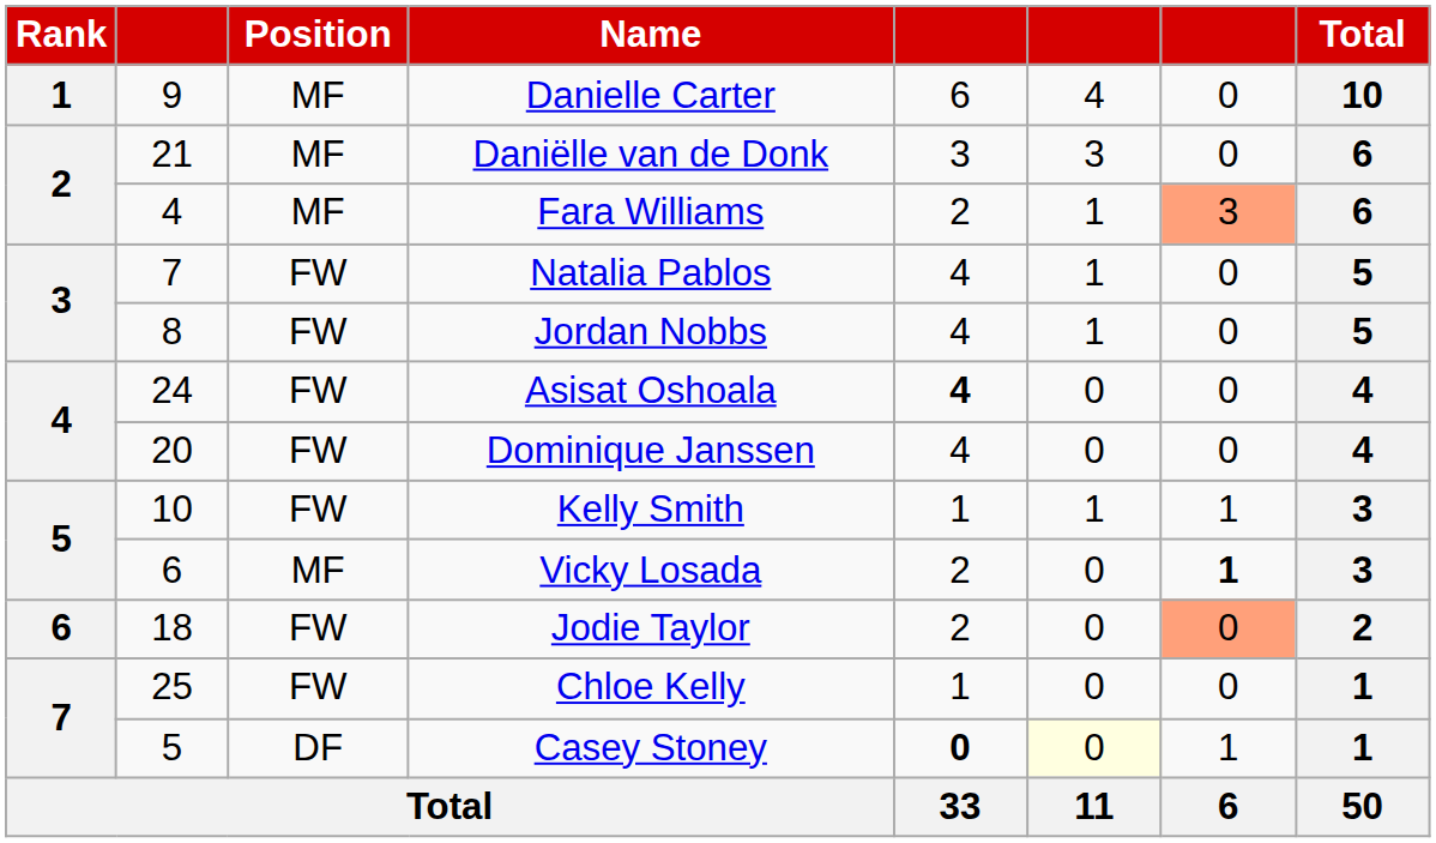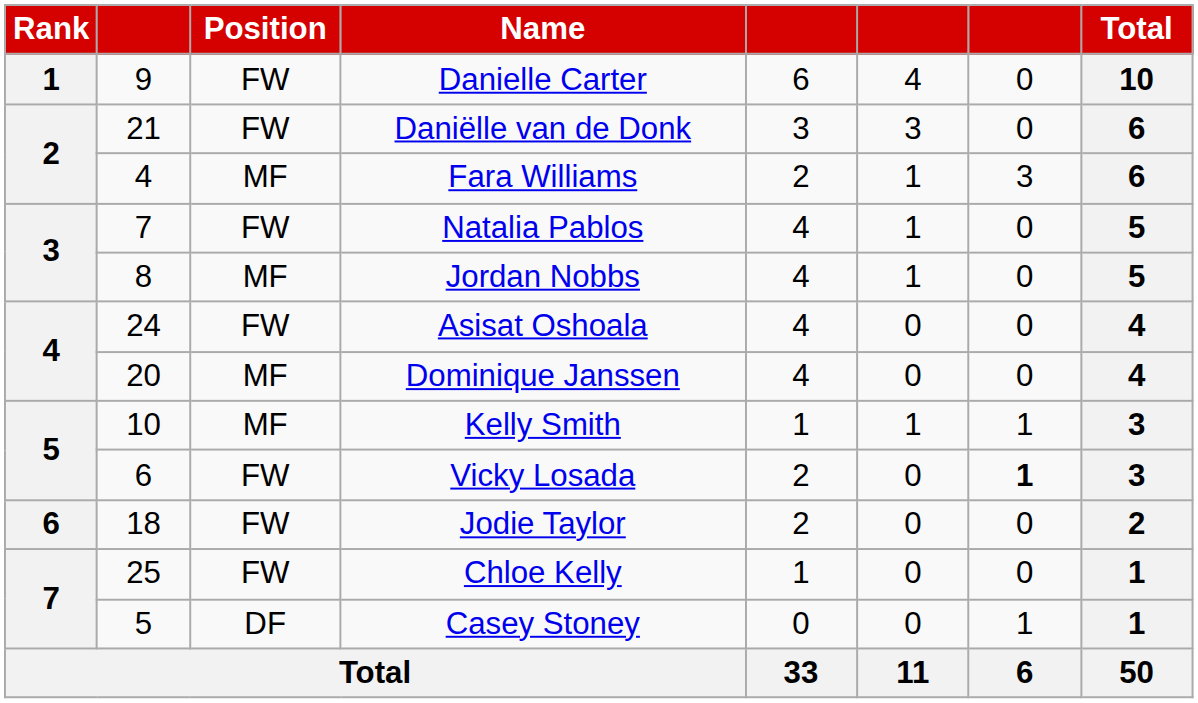Danielle Carter | Position: MF -> FW
Daniëlle van de Donk | Position: MF -> FW
Fara Williams | column 7: lightsalmon background -> no background
Jordan Nobbs | Position: FW -> MF
Asisat Oshoala | column 5: bold -> normal
Dominique Janssen | Position: FW -> MF
Kelly Smith | Position: FW -> MF
Vicky Losada | Position: MF -> FW
Jodie Taylor | column 7: lightsalmon background -> no background
Casey Stoney | column 5: bold -> normal
Casey Stoney | column 6: lightyellow background -> no background
